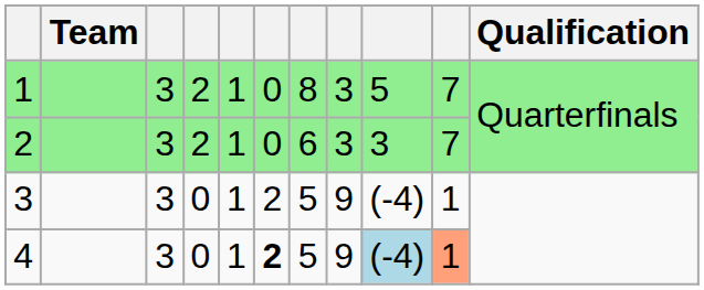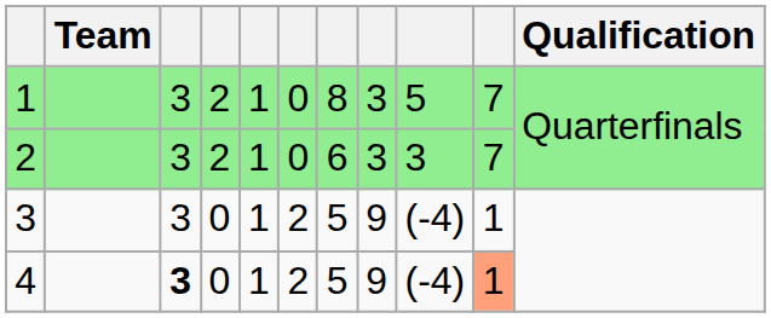4 | column 3: normal -> bold
4 | column 6: bold -> normal
4 | column 9: lightblue background -> no background
